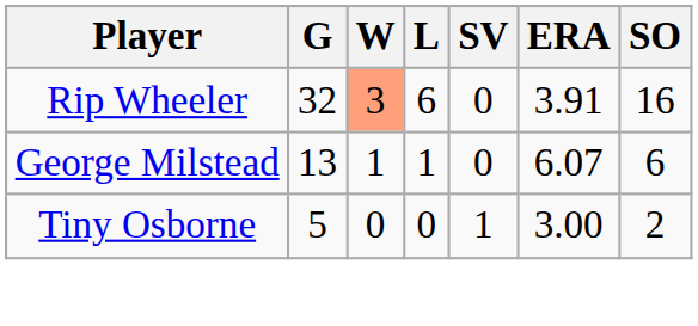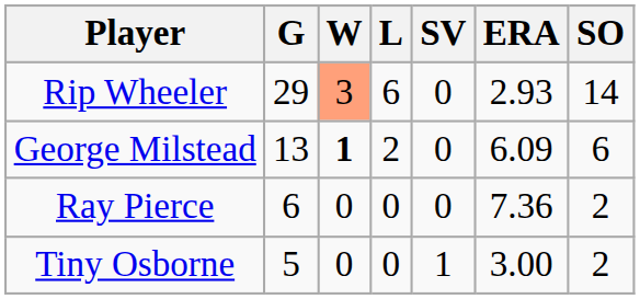Rip Wheeler | G: 32 -> 29
Rip Wheeler | ERA: 3.91 -> 2.93
Rip Wheeler | SO: 16 -> 14
George Milstead | W: normal -> bold
George Milstead | L: 1 -> 2
George Milstead | ERA: 6.07 -> 6.09
+ row: Ray Pierce | 6 | 0 | 0 | 0 | 7.36 | 2
